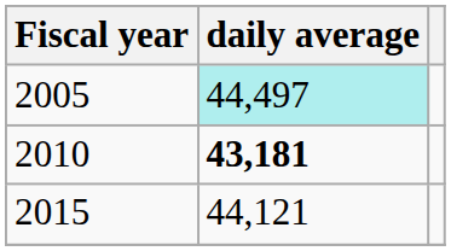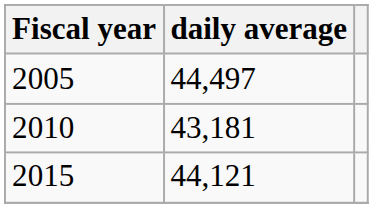2005 | daily average: paleturquoise background -> no background
2010 | daily average: bold -> normal
